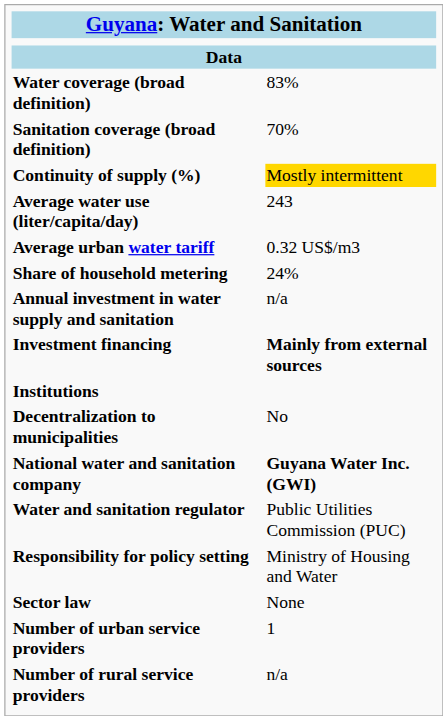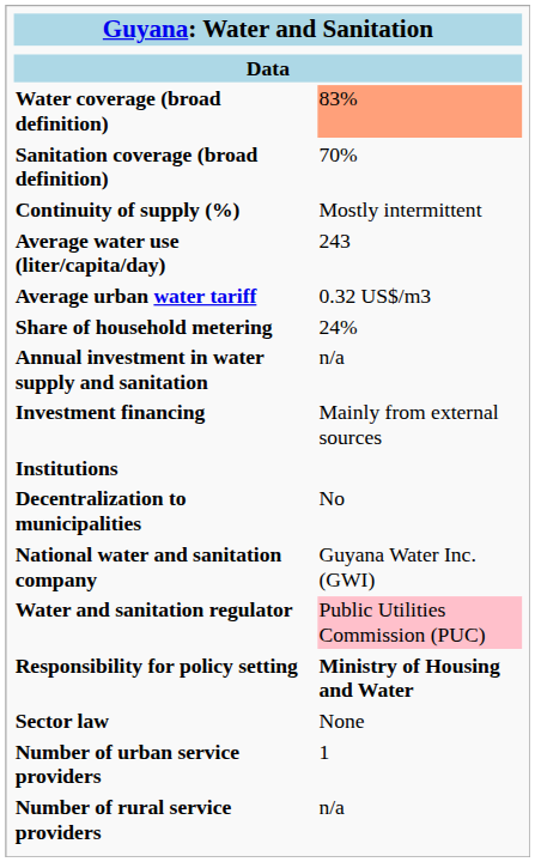Water coverage (broad definition) | column 2: no background -> lightsalmon background
Continuity of supply (%) | column 2: gold background -> no background
Investment financing | column 2: bold -> normal
National water and sanitation company | column 2: bold -> normal
Water and sanitation regulator | column 2: no background -> pink background
Responsibility for policy setting | column 2: normal -> bold
